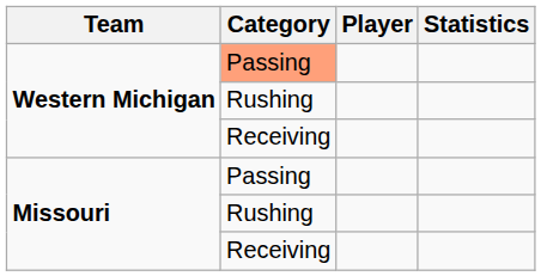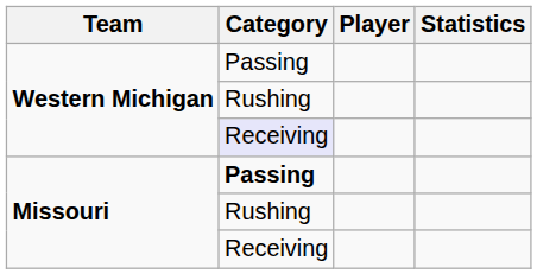Western Michigan / Passing | Category: lightsalmon background -> no background
Western Michigan / Receiving | Category: no background -> lavender background
Missouri / Passing | Category: normal -> bold
